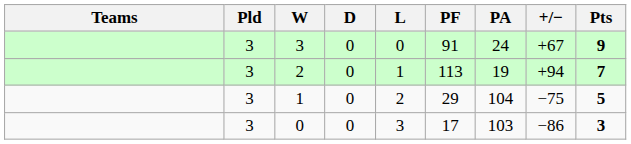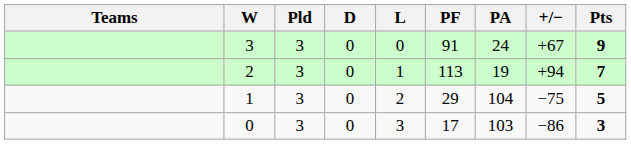columns swapped: Pld <-> W
